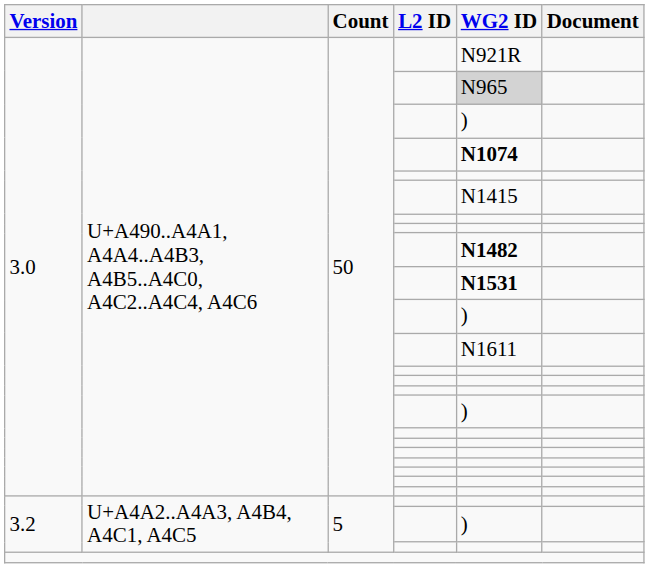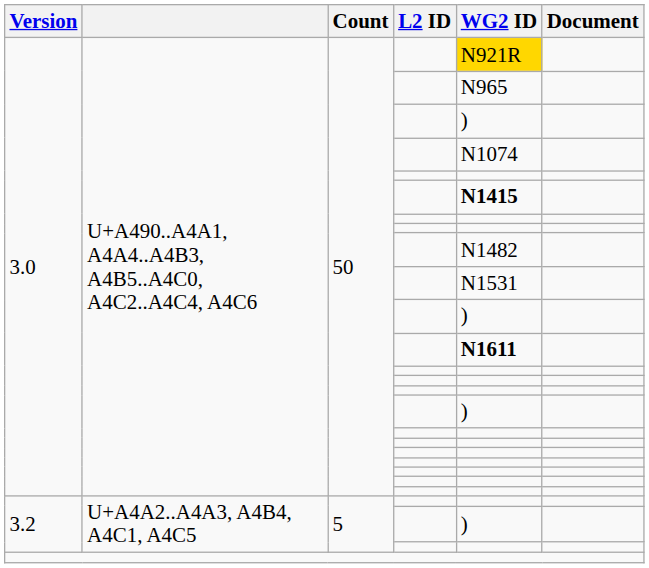row 2 | WG2 ID: no background -> gold background
row 3 | WG2 ID: lightgrey background -> no background
row 5 | WG2 ID: bold -> normal
row 7 | WG2 ID: normal -> bold
row 10 | WG2 ID: bold -> normal
row 11 | WG2 ID: bold -> normal
row 13 | WG2 ID: normal -> bold
